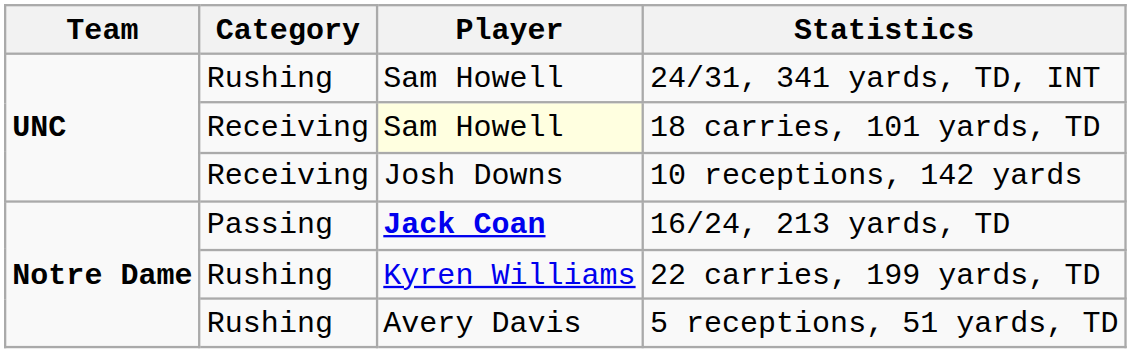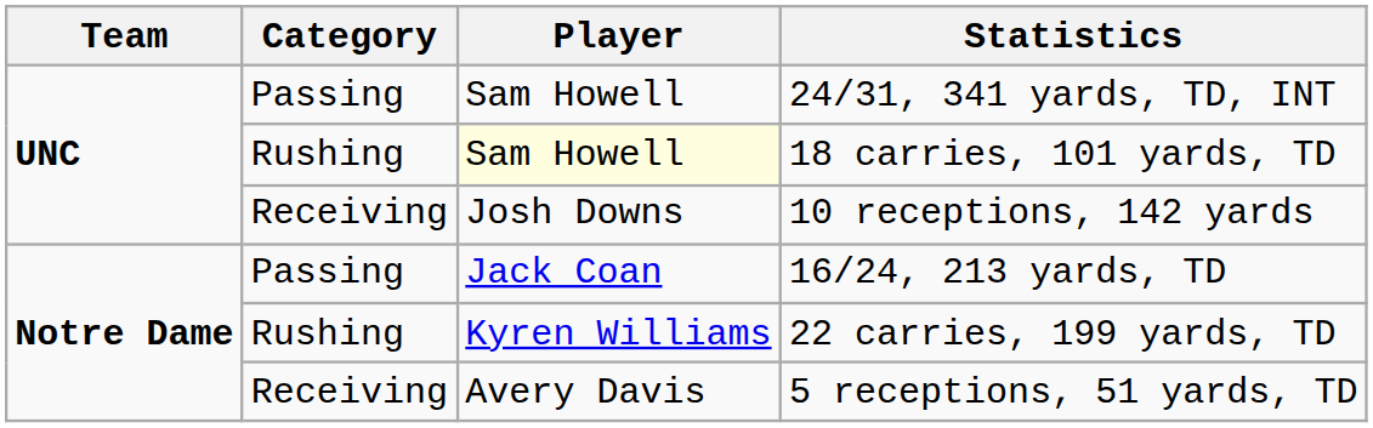24/31, 341 yards, TD, INT | Category: Rushing -> Passing
18 carries, 101 yards, TD | Category: Receiving -> Rushing
16/24, 213 yards, TD | Player: bold -> normal
5 receptions, 51 yards, TD | Category: Rushing -> Receiving
